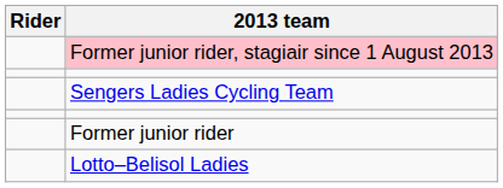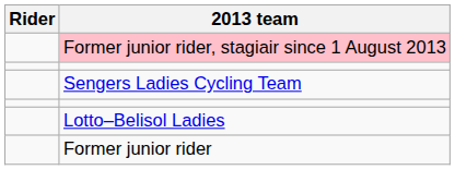row 6 | 2013 team: Former junior rider -> Lotto–Belisol Ladies
row 7 | 2013 team: Lotto–Belisol Ladies -> Former junior rider
